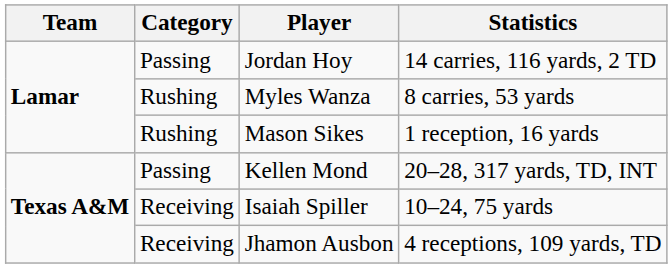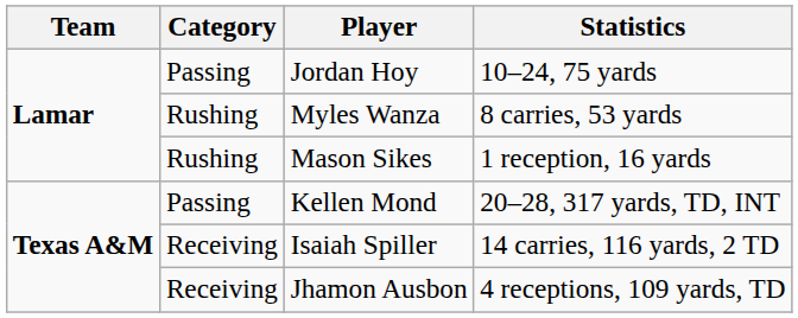Jordan Hoy | Statistics: 14 carries, 116 yards, 2 TD -> 10–24, 75 yards
Isaiah Spiller | Statistics: 10–24, 75 yards -> 14 carries, 116 yards, 2 TD
